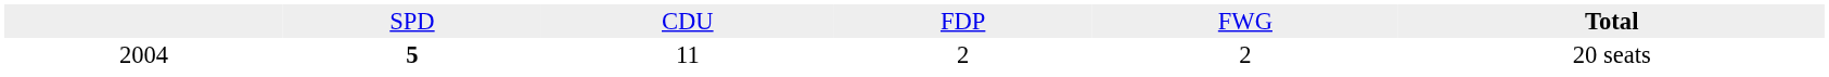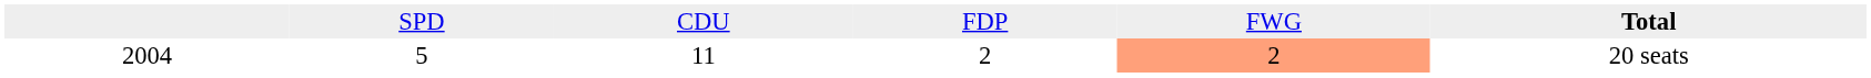2004 | column 2: bold -> normal
2004 | column 5: no background -> lightsalmon background
